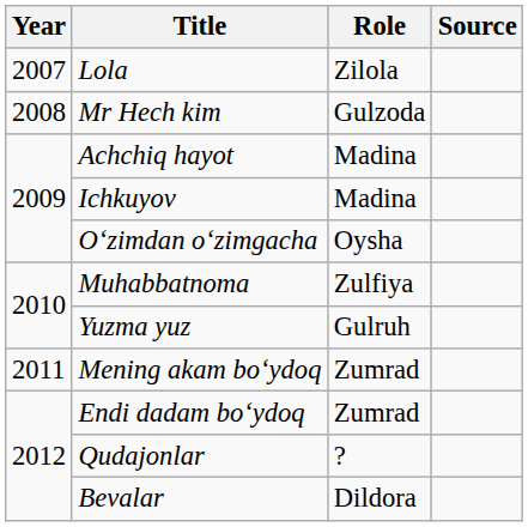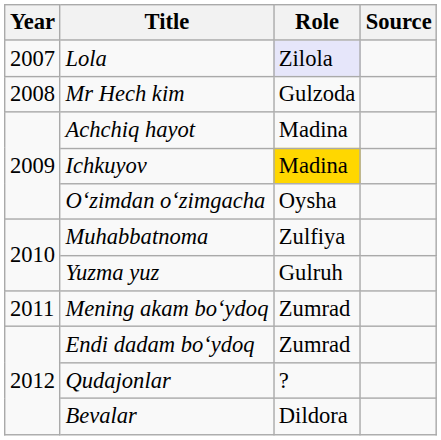Lola | Role: no background -> lavender background
Ichkuyov | Role: no background -> gold background
